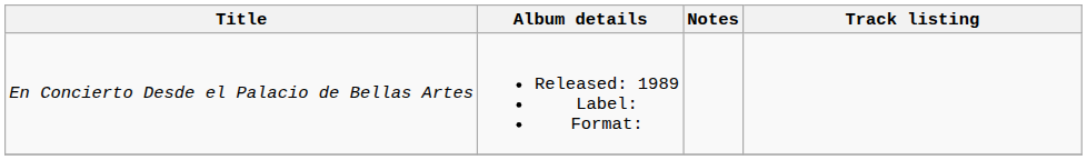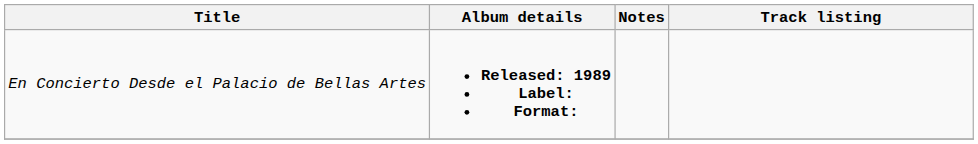En Concierto Desde el Palacio de Bellas Artes | Album details: normal -> bold
